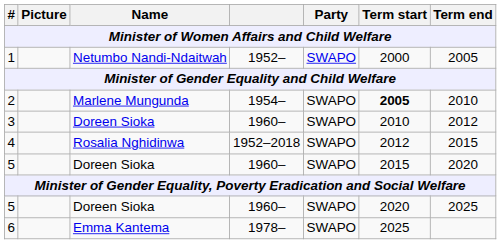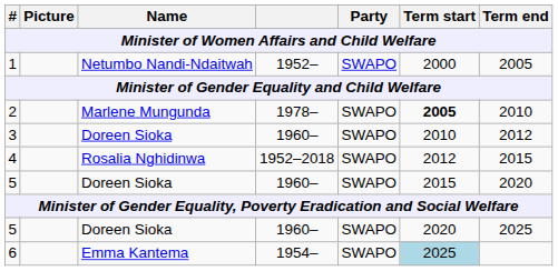2 | column 4: 1954– -> 1978–
6 | column 4: 1978– -> 1954–
6 | Term start: no background -> lightblue background
